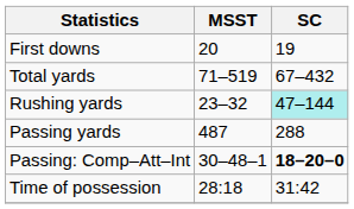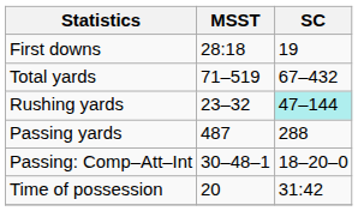First downs | MSST: 20 -> 28:18
Passing: Comp–Att–Int | SC: bold -> normal
Time of possession | MSST: 28:18 -> 20
